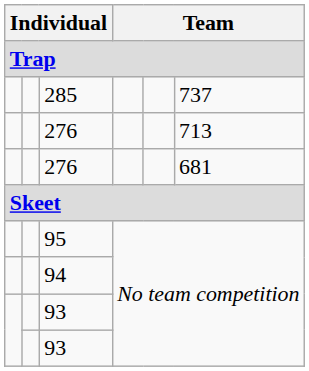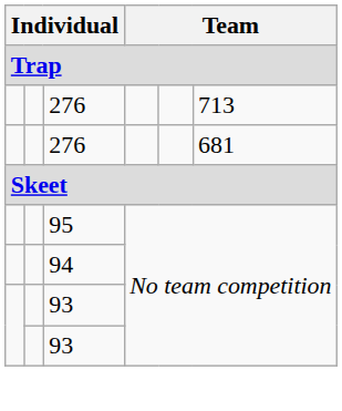- row: 285 | 737
